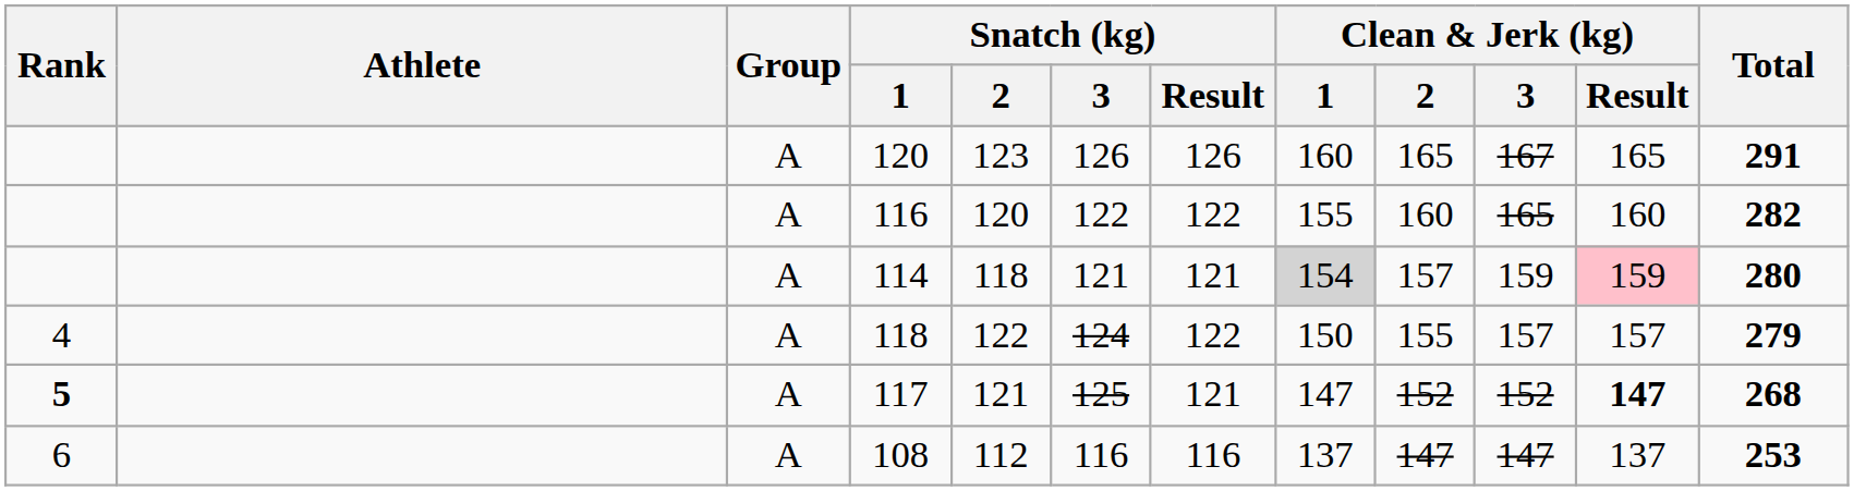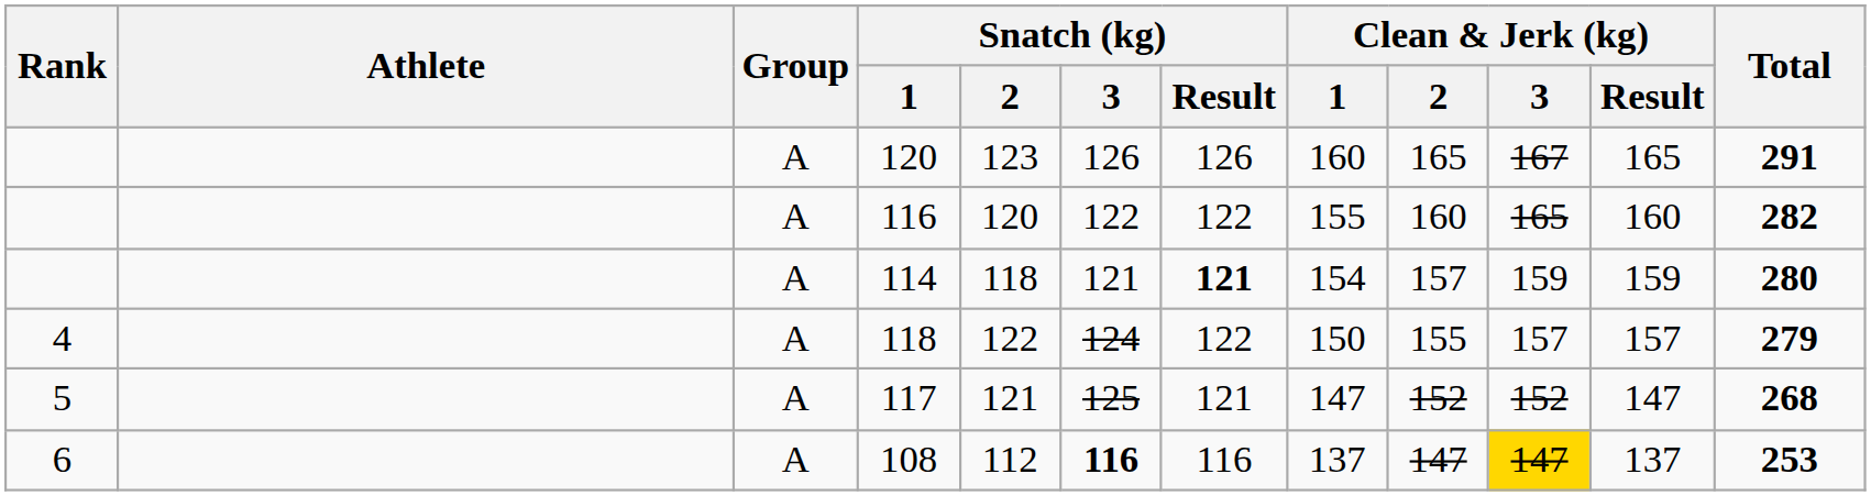114 | Snatch (kg) / Result: normal -> bold
114 | Clean & Jerk (kg) / 1: lightgrey background -> no background
114 | Clean & Jerk (kg) / Result: pink background -> no background
117 | Rank: bold -> normal
117 | Clean & Jerk (kg) / Result: bold -> normal
108 | Snatch (kg) / 3: normal -> bold
108 | Clean & Jerk (kg) / 3: no background -> gold background
